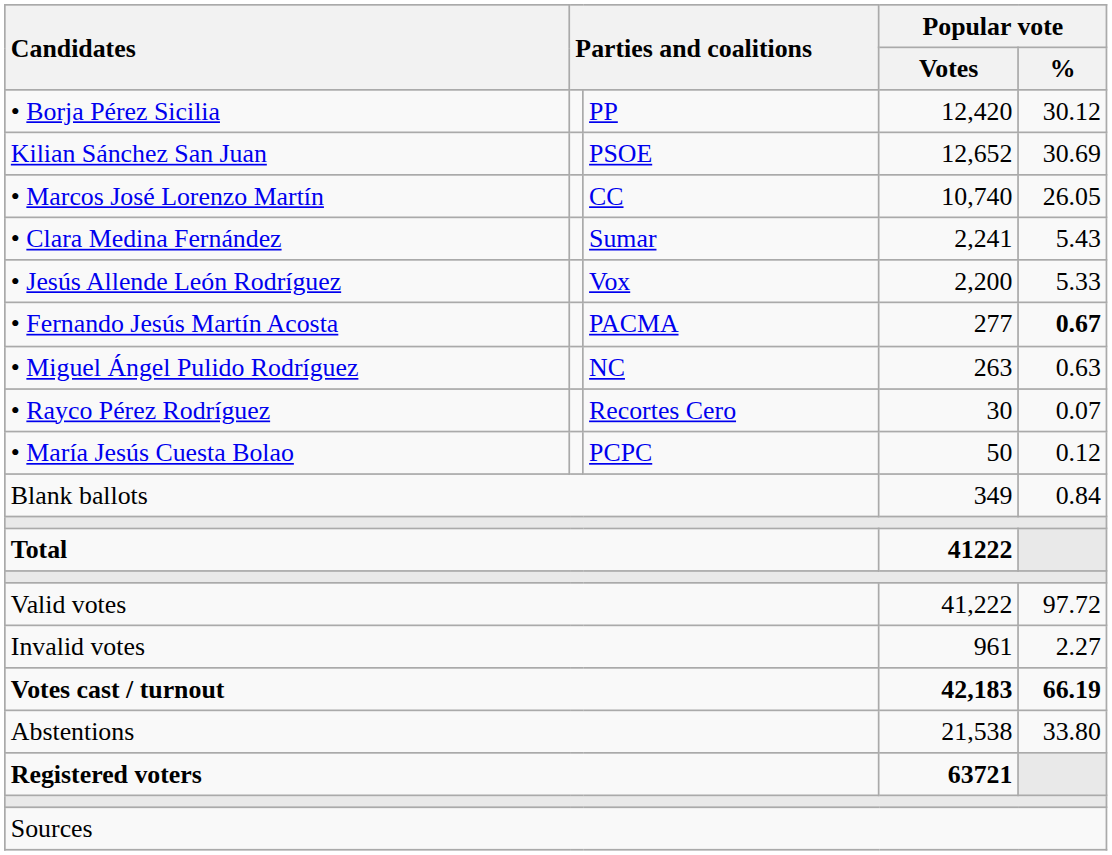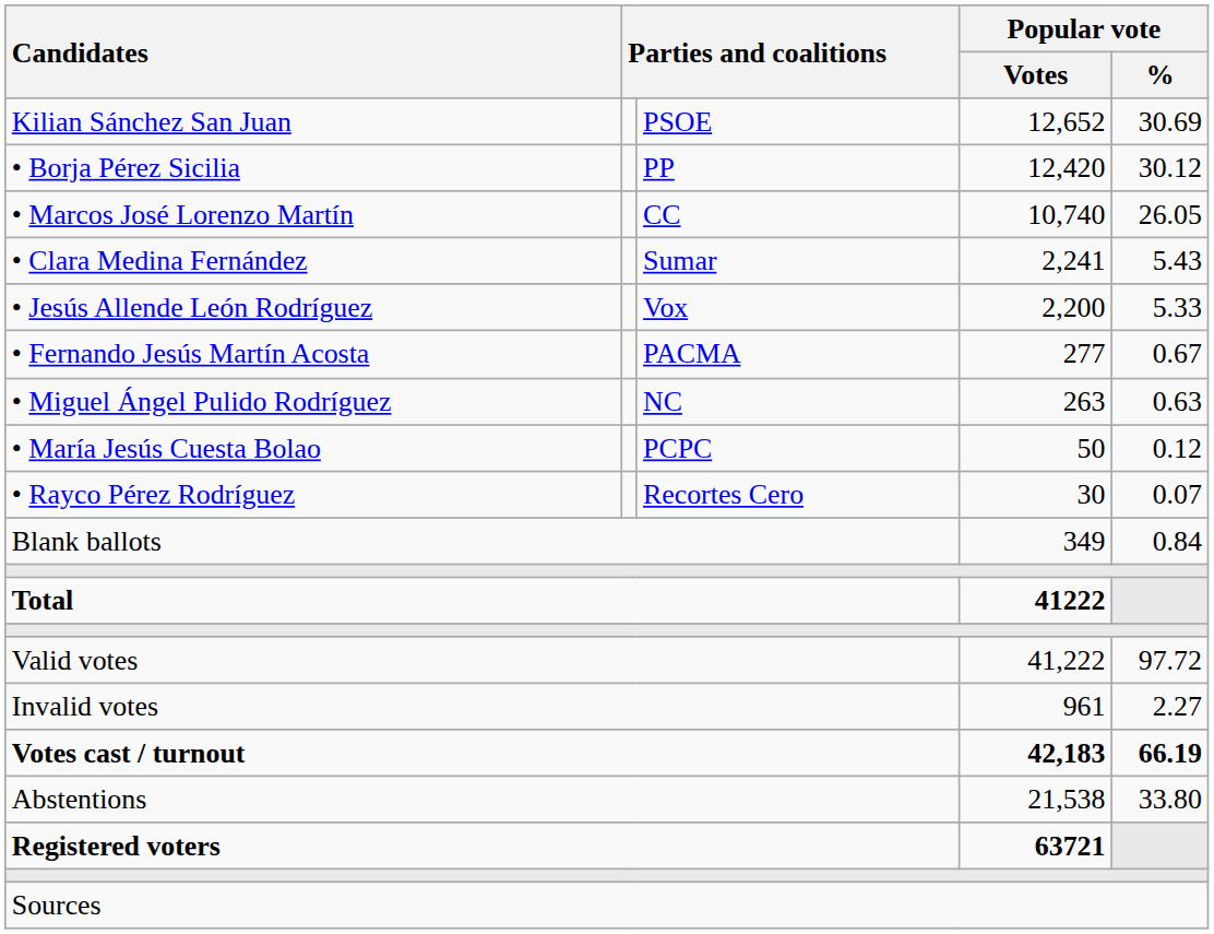rows swapped: Kilian Sánchez San Juan <-> • Borja Pérez Sicilia
• Fernando Jesús Martín Acosta | Popular vote / %: bold -> normal
rows swapped: • María Jesús Cuesta Bolao <-> • Rayco Pérez Rodríguez
